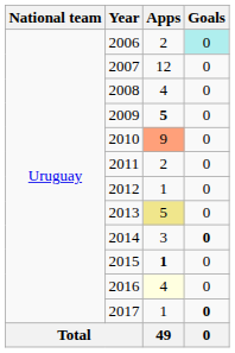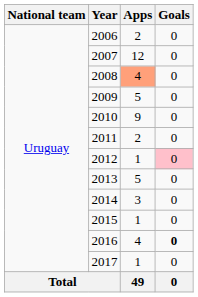2006 | Goals: paleturquoise background -> no background
2008 | Apps: no background -> lightsalmon background
2009 | Apps: bold -> normal
2010 | Apps: lightsalmon background -> no background
2012 | Goals: no background -> pink background
2013 | Apps: khaki background -> no background
2014 | Goals: bold -> normal
2015 | Apps: bold -> normal
2016 | Apps: lightyellow background -> no background
2016 | Goals: normal -> bold
2017 | Goals: bold -> normal
